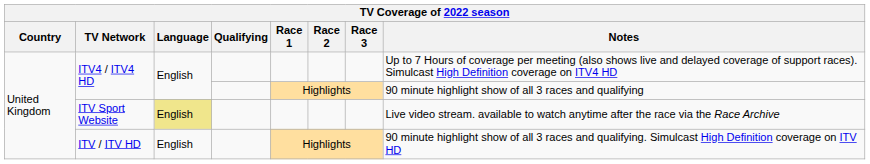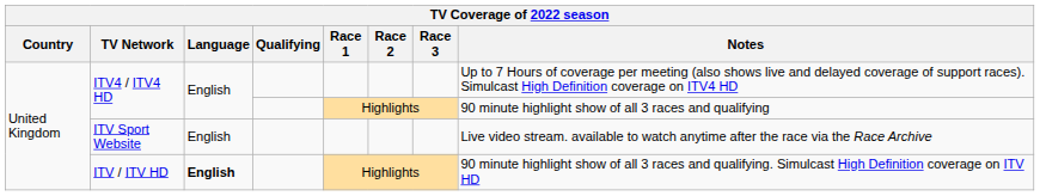ITV Sport Website | Language: khaki background -> no background
ITV / ITV HD | Language: normal -> bold
